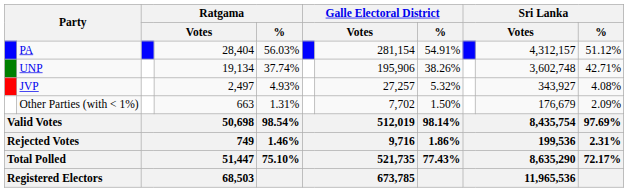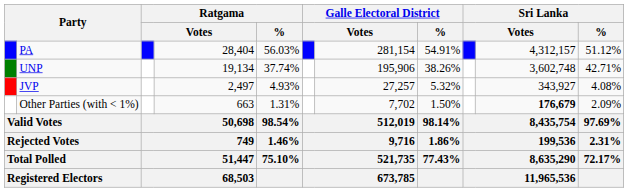Other Parties (with < 1%) | column 10: normal -> bold
